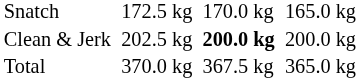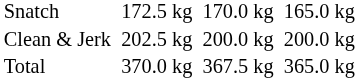Clean & Jerk | column 3: bold -> normal
